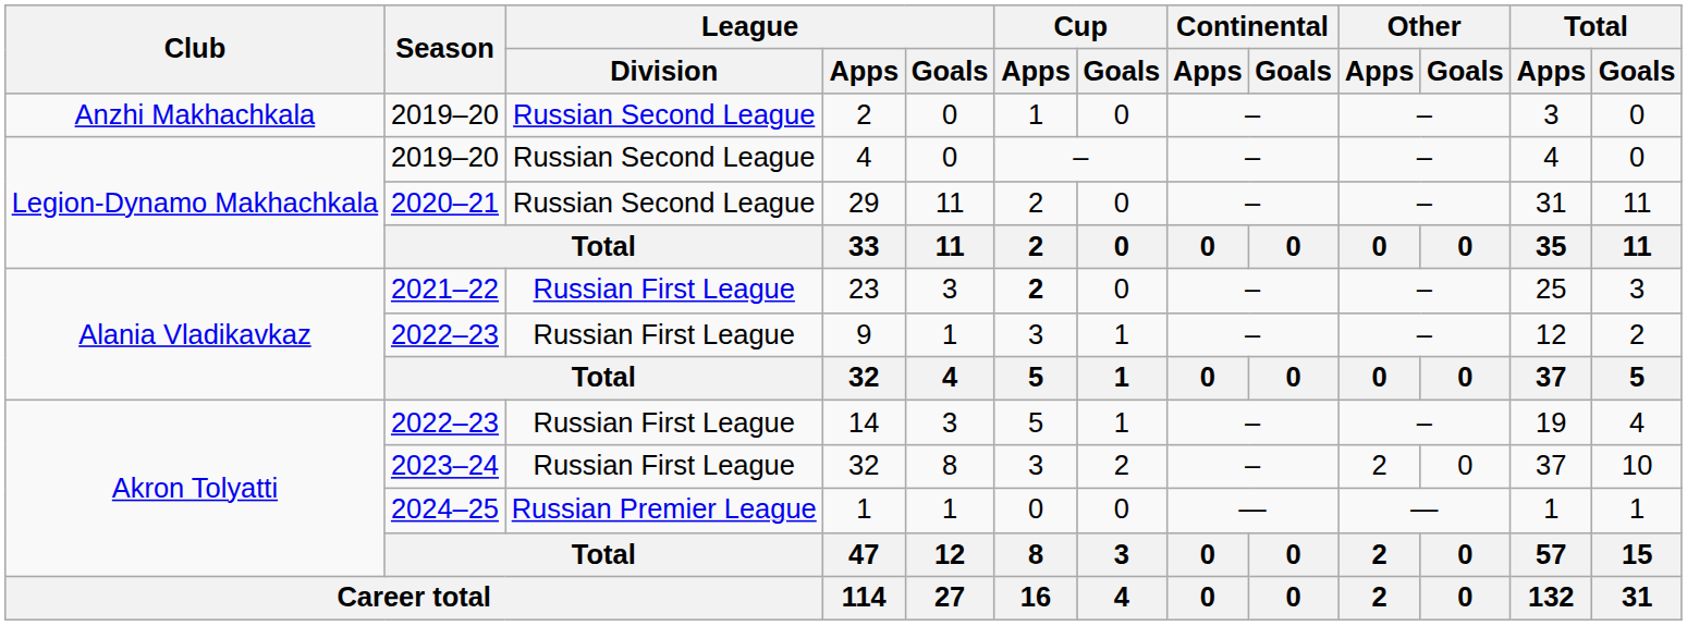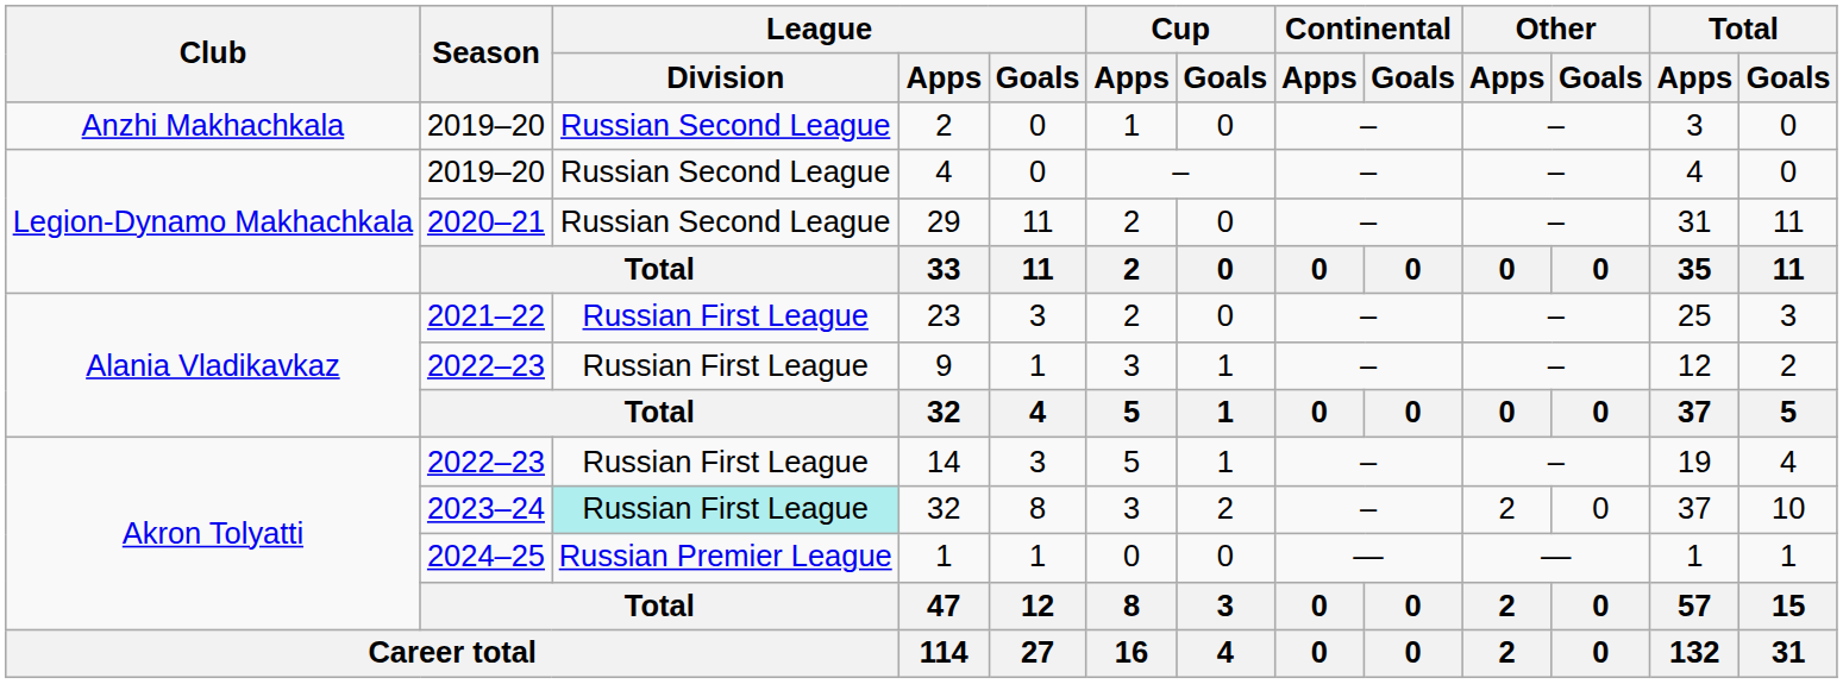23 | Cup / Apps: bold -> normal
2023–24 / 32 | League / Division: no background -> paleturquoise background
